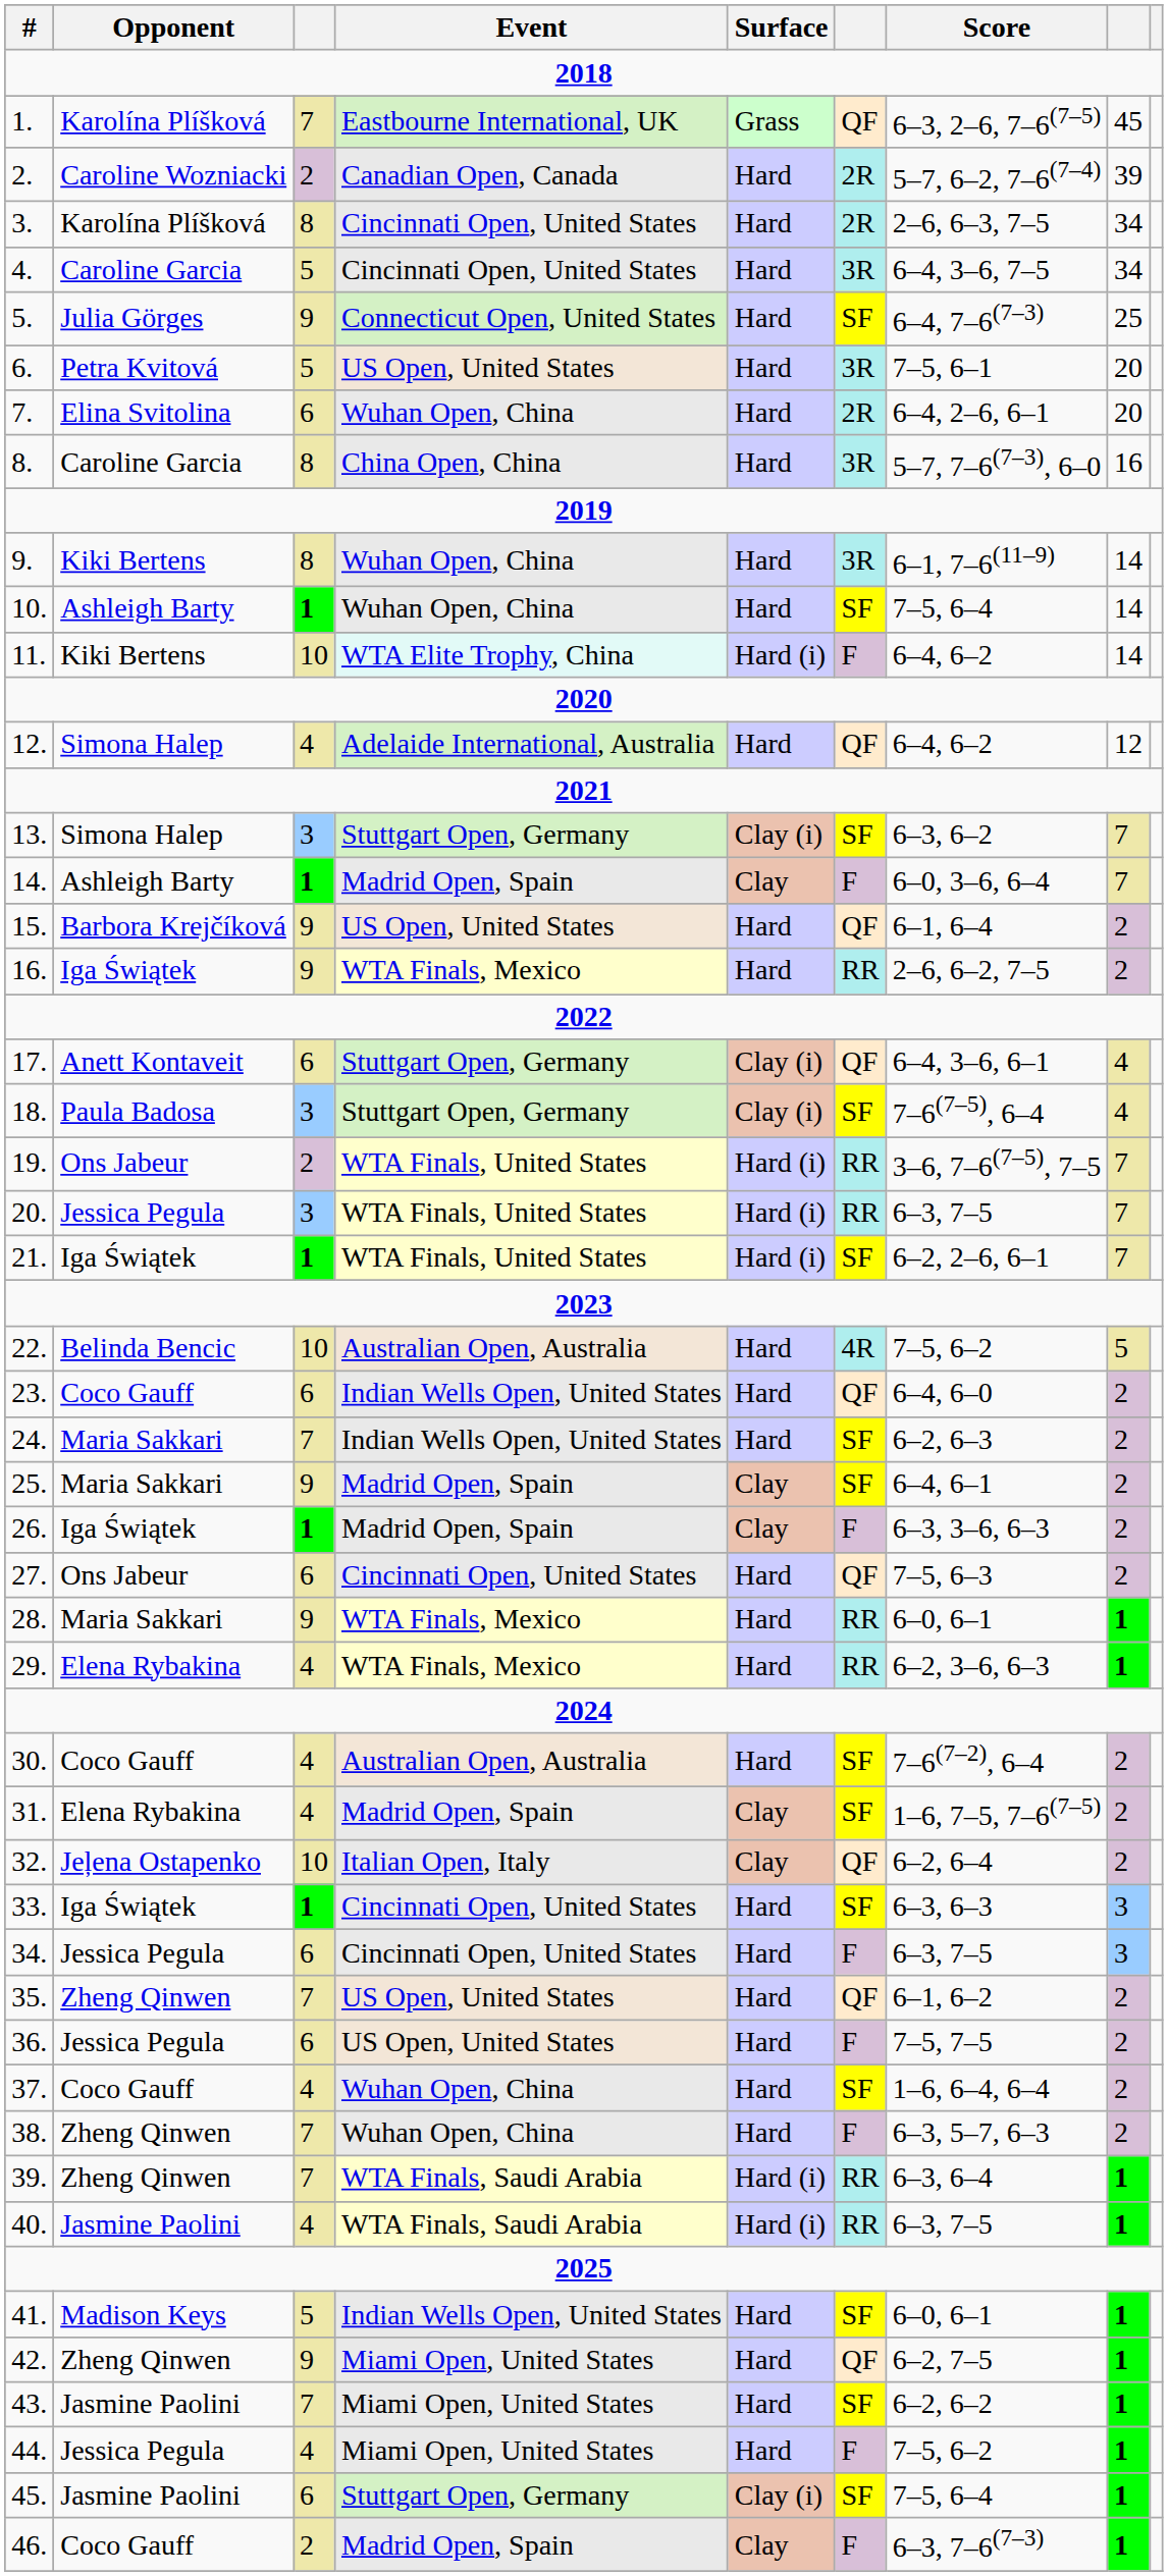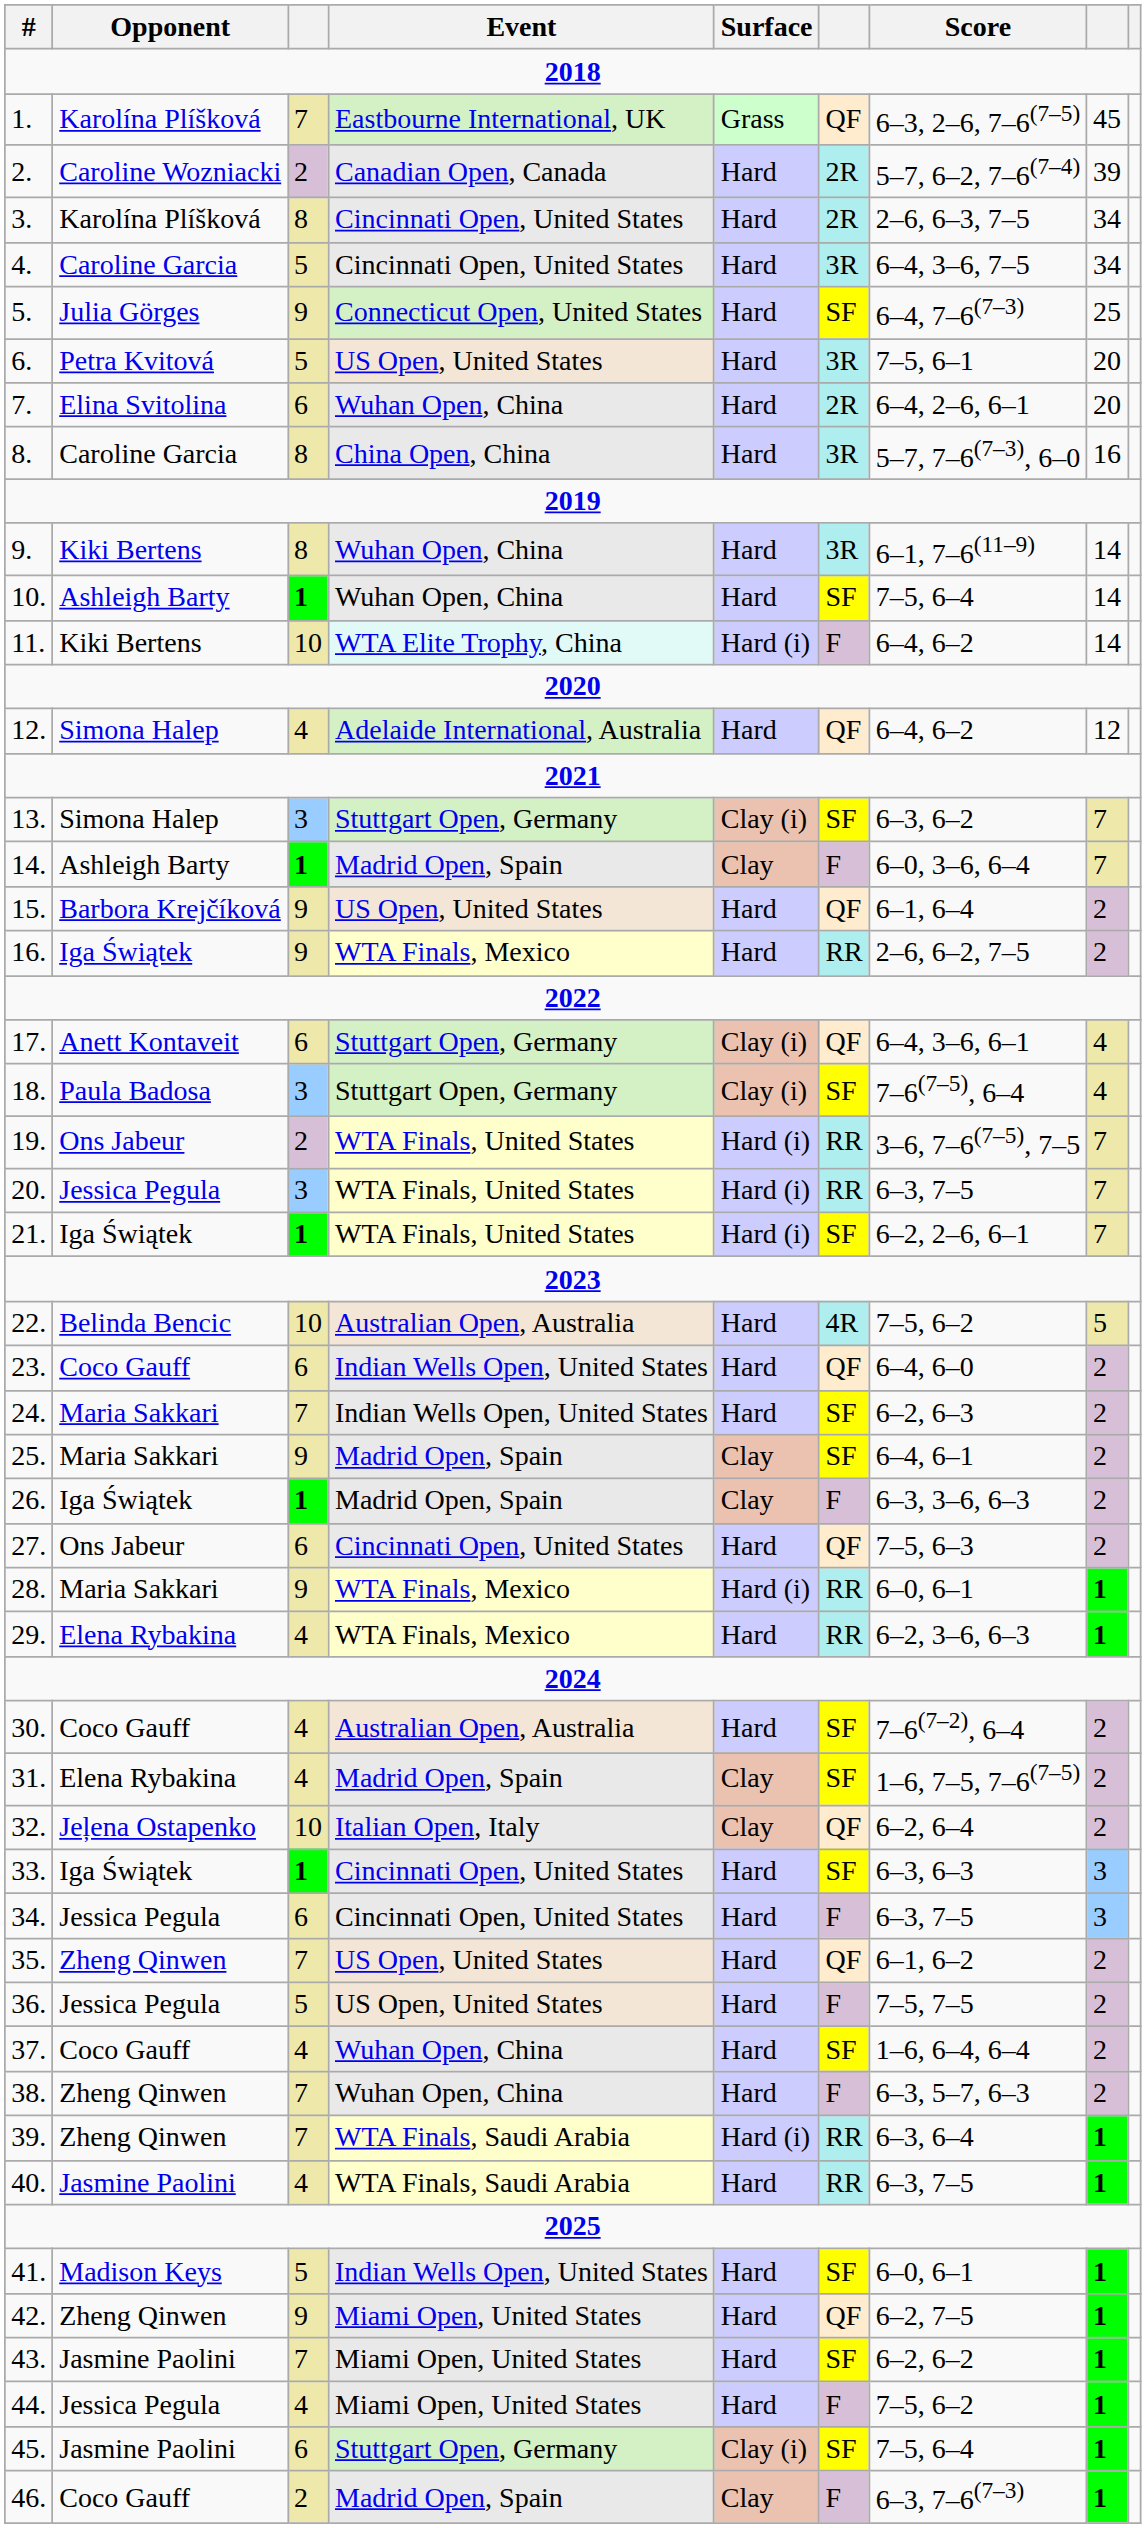28. | Surface: Hard -> Hard (i)
36. | column 3: 6 -> 5
40. | Surface: Hard (i) -> Hard
